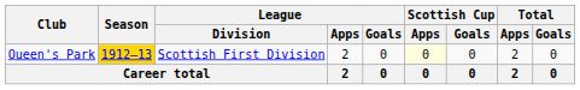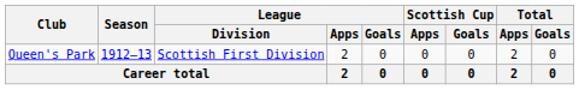Queen's Park | Season: gold background -> no background
Queen's Park | Scottish Cup / Apps: lightyellow background -> no background
